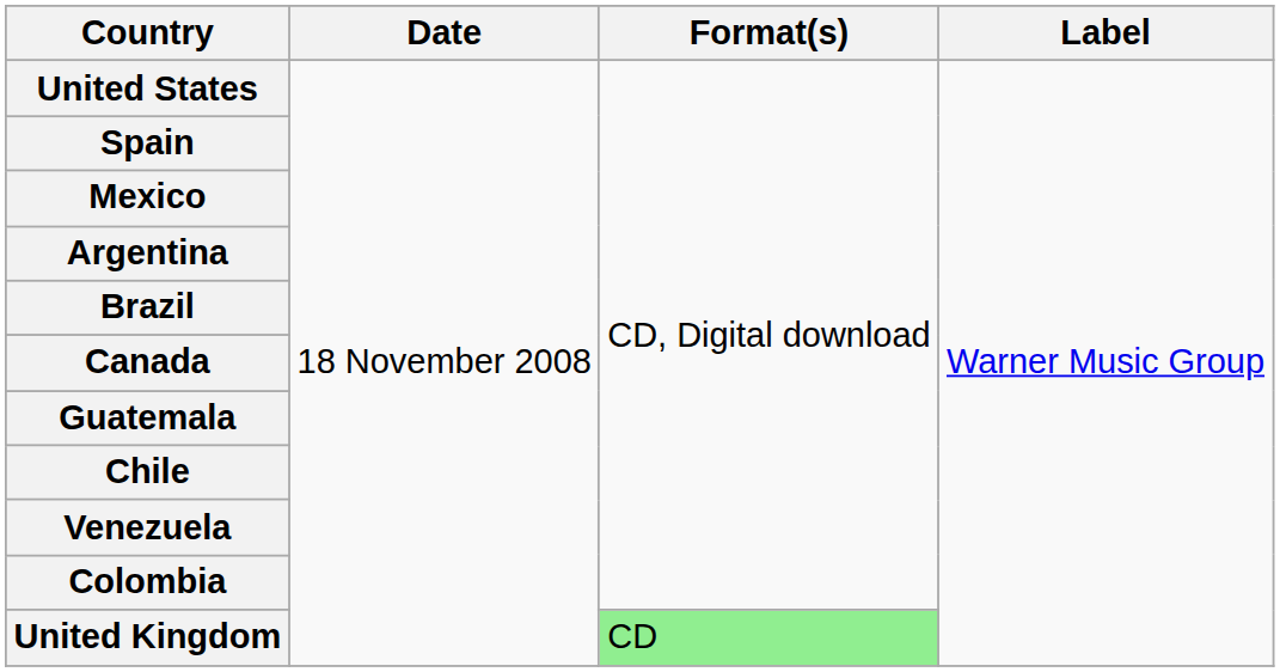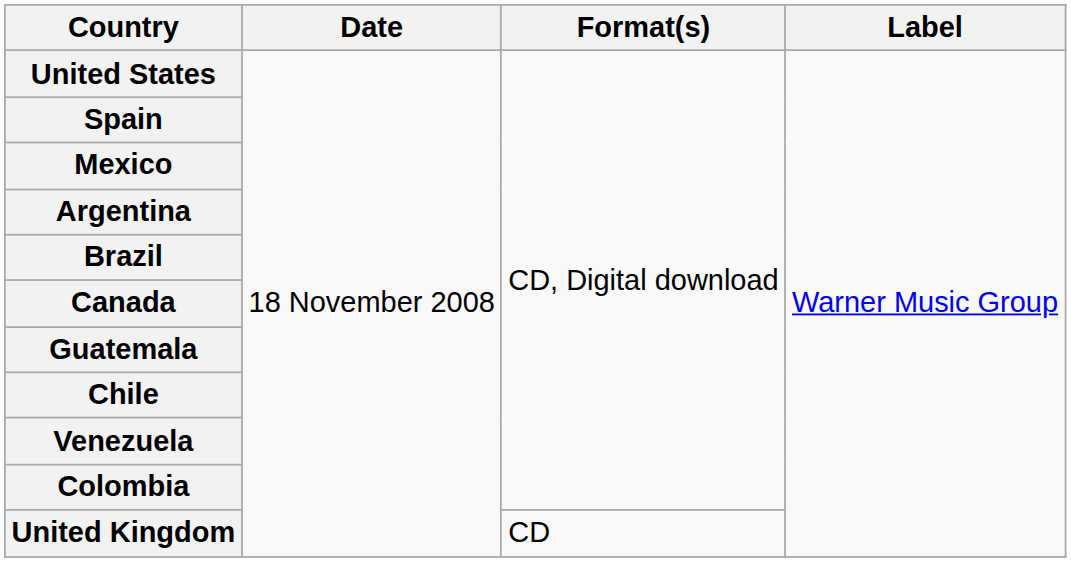United Kingdom | Format(s): lightgreen background -> no background
